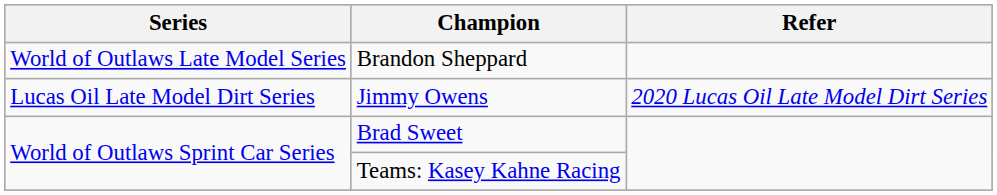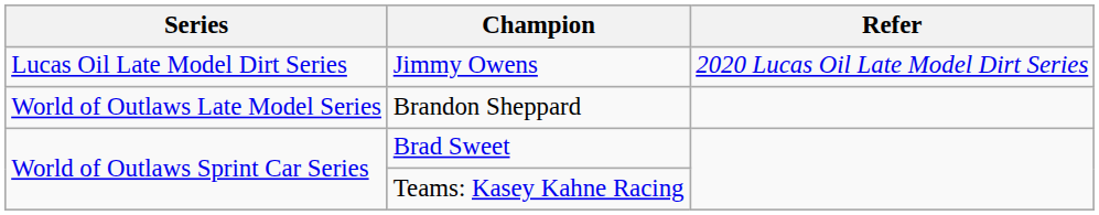rows swapped: Jimmy Owens <-> Brandon Sheppard
